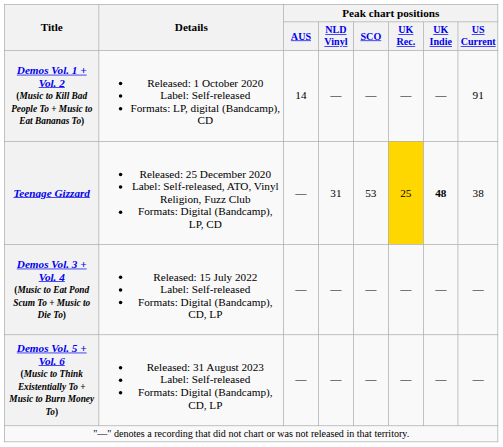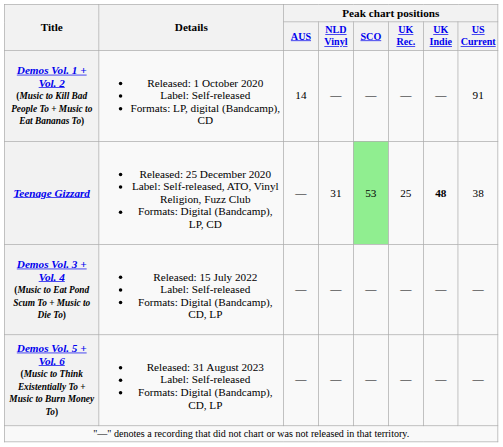Teenage Gizzard | Peak chart positions / SCO: no background -> lightgreen background
Teenage Gizzard | Peak chart positions / UK Rec.: gold background -> no background
